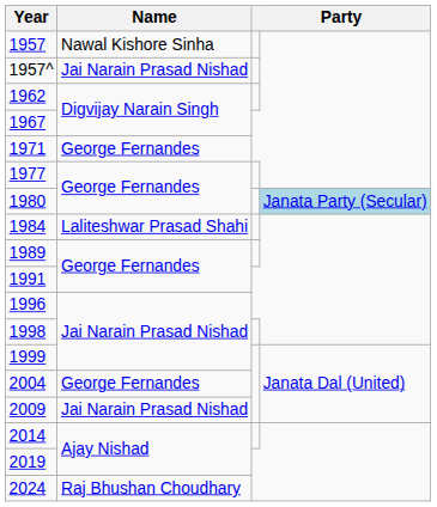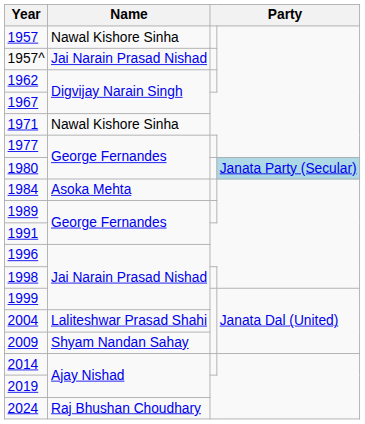1971 | Name: George Fernandes -> Nawal Kishore Sinha
1984 | Name: Laliteshwar Prasad Shahi -> Asoka Mehta
2004 | Name: George Fernandes -> Laliteshwar Prasad Shahi
2009 | Name: Jai Narain Prasad Nishad -> Shyam Nandan Sahay
